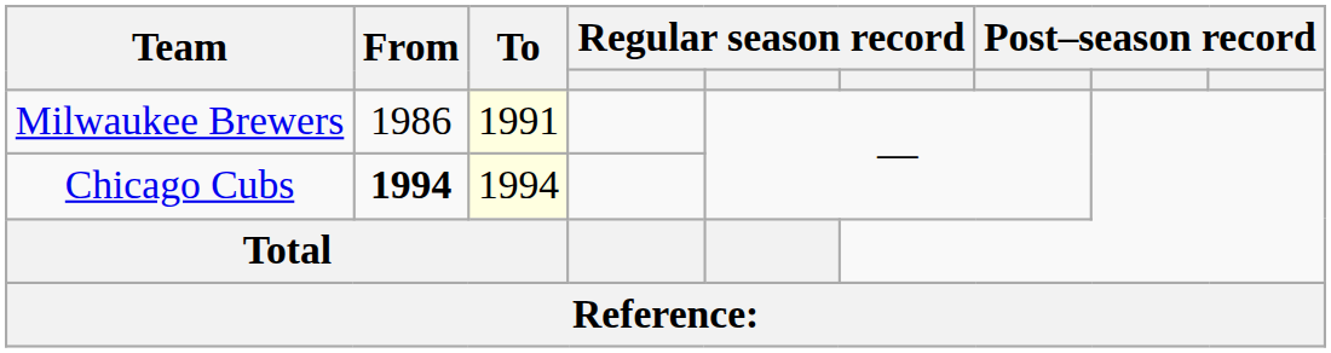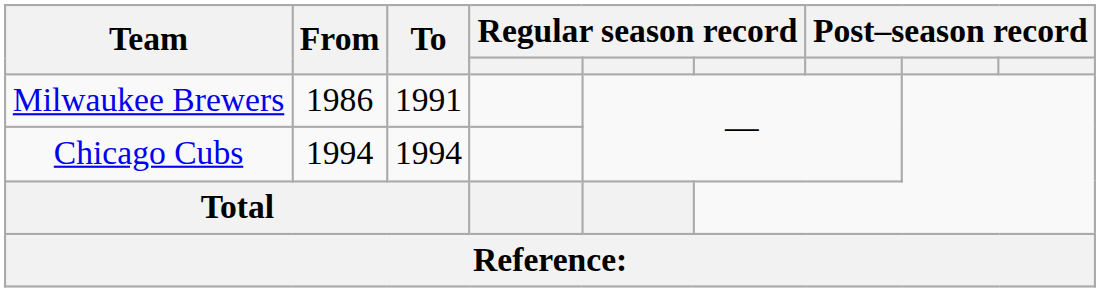Milwaukee Brewers | To: lightyellow background -> no background
Chicago Cubs | From: bold -> normal
Chicago Cubs | To: lightyellow background -> no background
